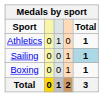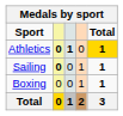Athletics | column 2: normal -> bold
Athletics | column 3: normal -> bold
Athletics | Total: no background -> gold background
Sailing | column 2: normal -> bold
Sailing | Total: lightblue background -> no background
